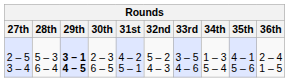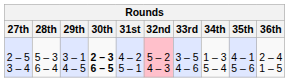2 – 5 3 – 4 | 29th: bold -> normal
2 – 5 3 – 4 | 30th: normal -> bold
2 – 5 3 – 4 | 32nd: no background -> pink background
